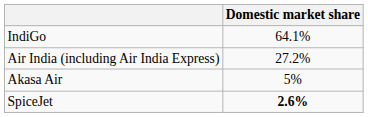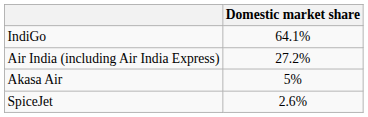SpiceJet | Domestic market share: bold -> normal
